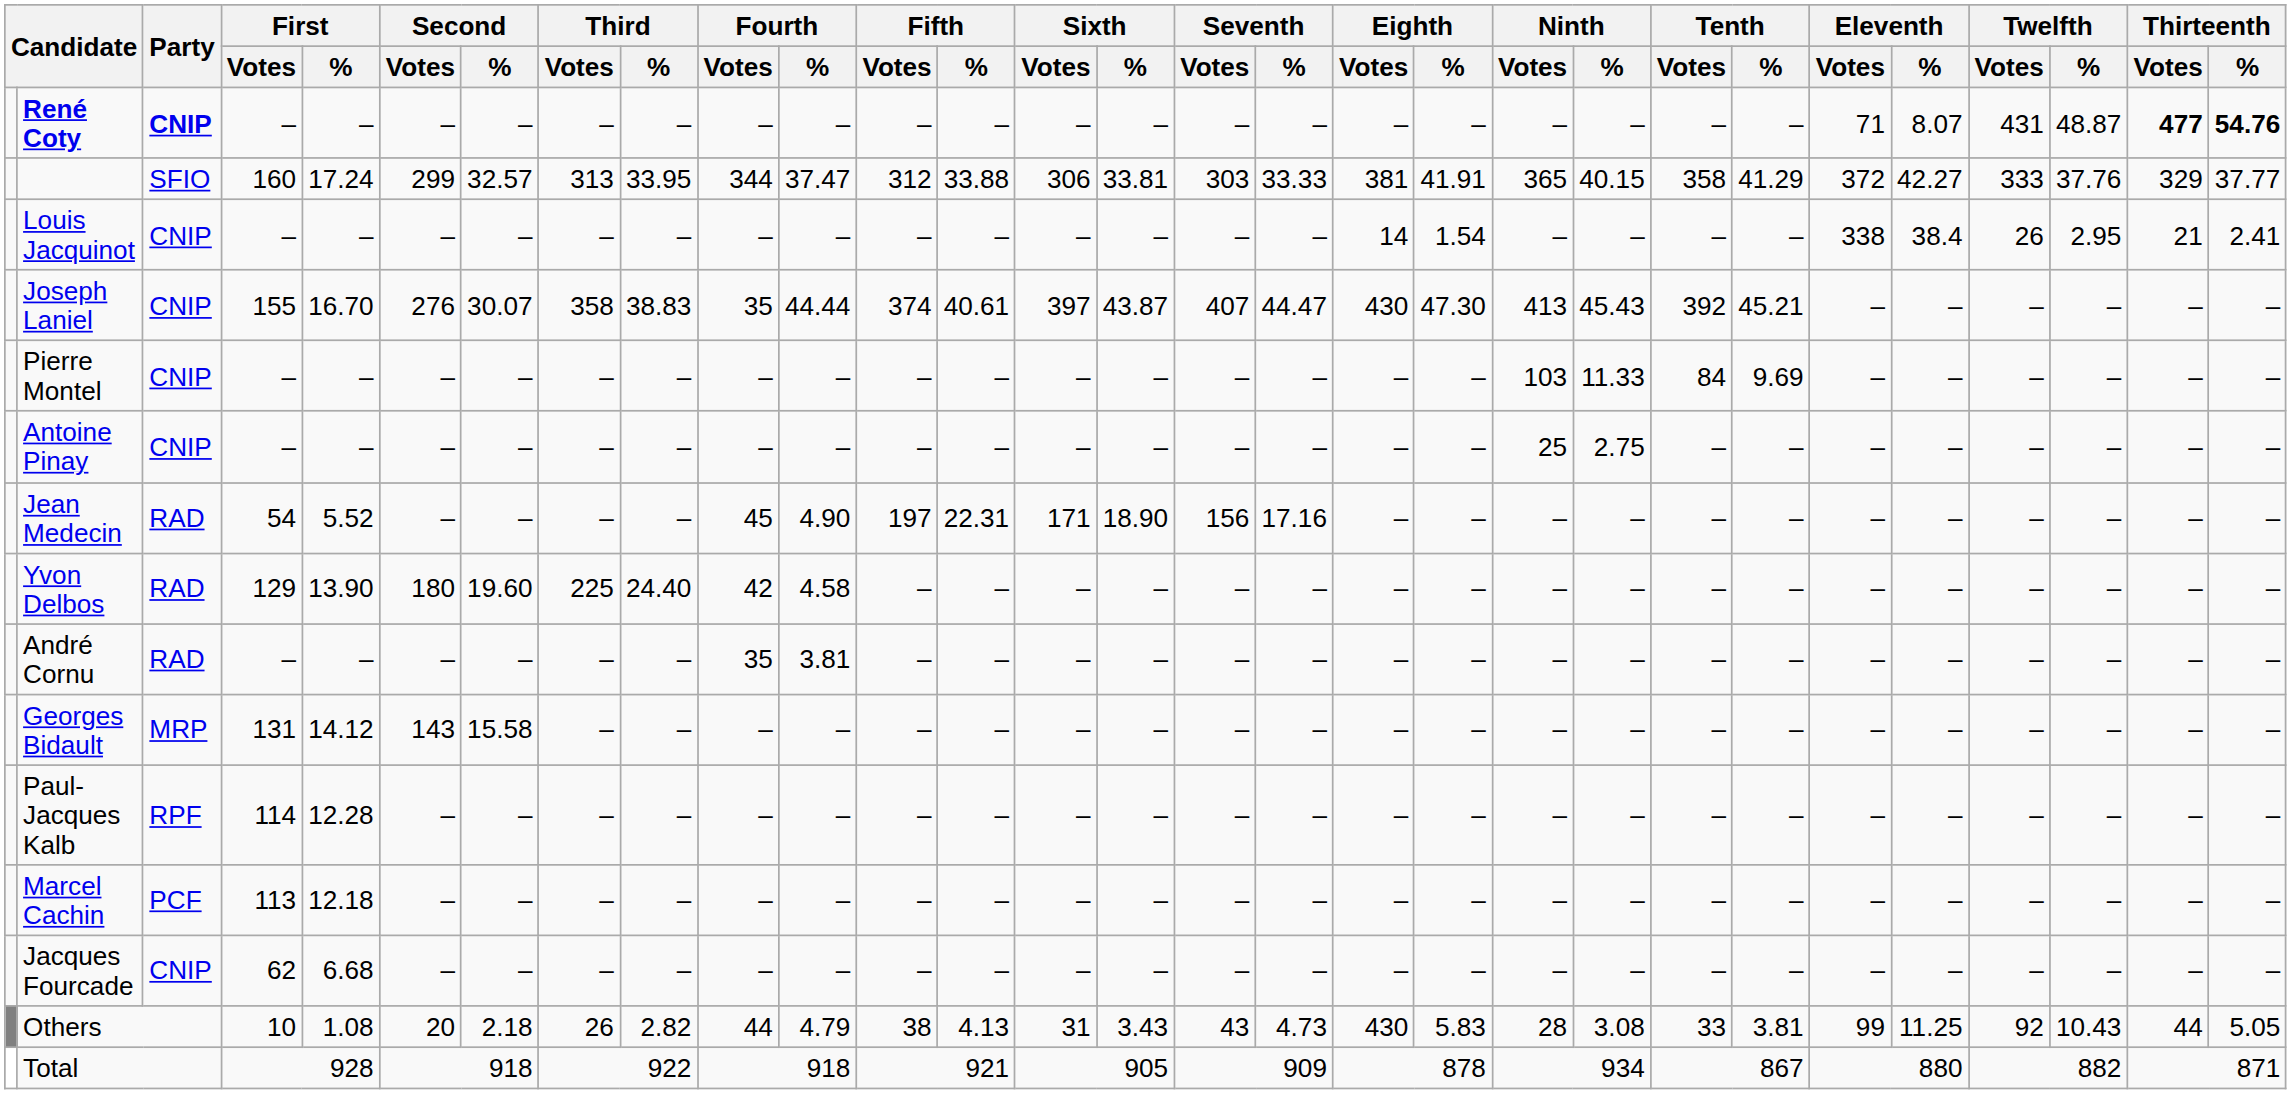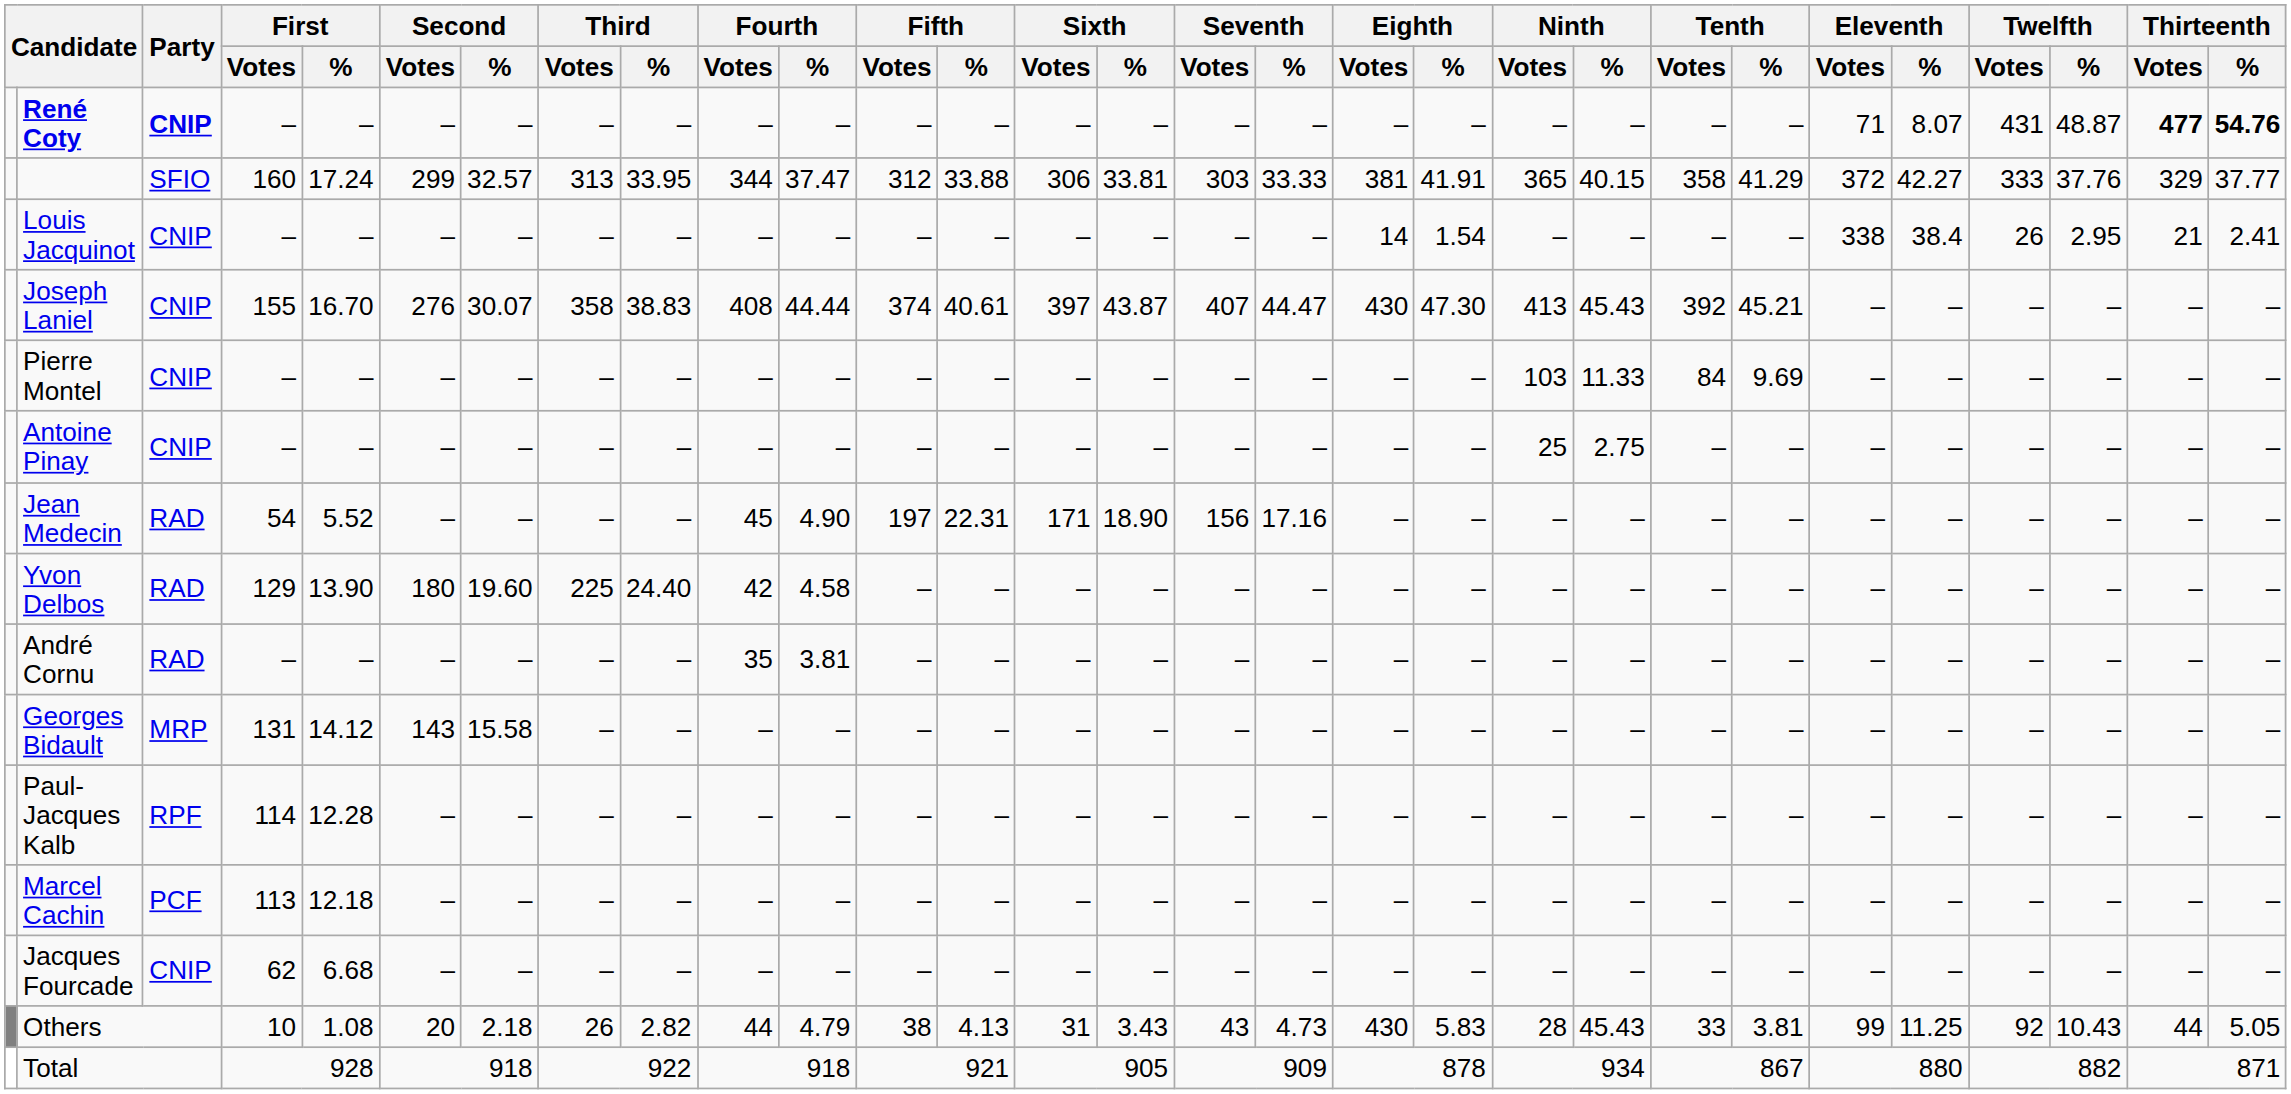Joseph Laniel | Fourth / Votes: 35 -> 408
Others | Ninth / %: 3.08 -> 45.43
